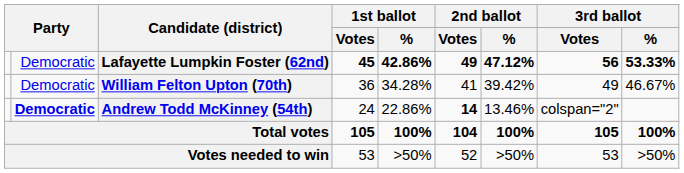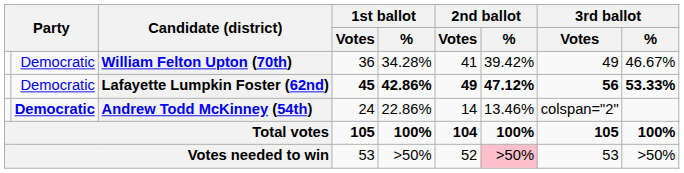rows swapped: Lafayette Lumpkin Foster (62nd) <-> William Felton Upton (70th)
Andrew Todd McKinney (54th) | 2nd ballot / Votes: bold -> normal
Votes needed to win | 2nd ballot / %: no background -> pink background
